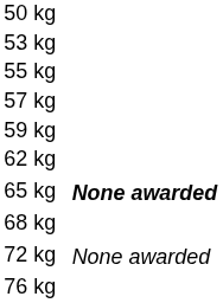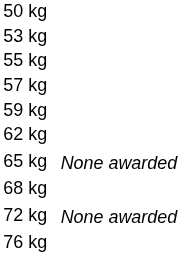65 kg / None awarded | column 2: bold -> normal
